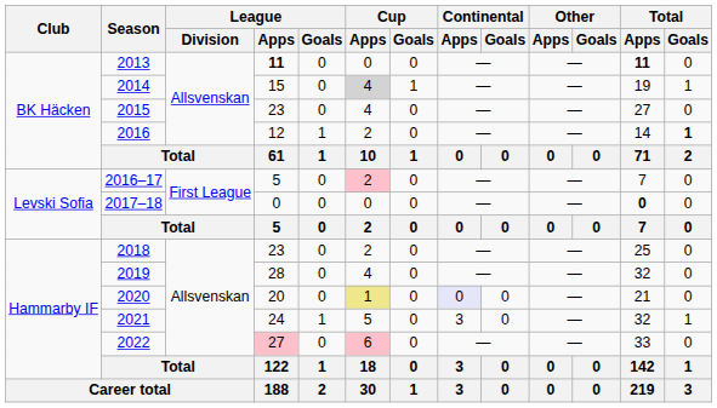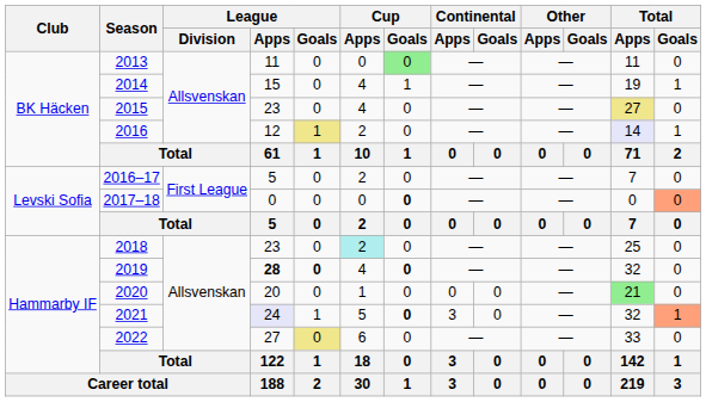2013 | League / Apps: bold -> normal
2013 | Cup / Goals: no background -> lightgreen background
2013 | Total / Apps: bold -> normal
2014 | Cup / Apps: lightgrey background -> no background
2015 | Total / Apps: no background -> khaki background
2016 | League / Goals: no background -> khaki background
2016 | Total / Apps: no background -> lavender background
2016 | Total / Goals: bold -> normal
2016–17 | Cup / Apps: pink background -> no background
2017–18 | Cup / Goals: normal -> bold
2017–18 | Total / Apps: bold -> normal
2017–18 | Total / Goals: no background -> lightsalmon background
2018 | Cup / Apps: no background -> paleturquoise background
2019 | League / Apps: normal -> bold
2019 | League / Goals: normal -> bold
2019 | Cup / Goals: normal -> bold
2020 | Cup / Apps: khaki background -> no background
2020 | Continental / Apps: lavender background -> no background
2020 | Total / Apps: no background -> lightgreen background
2021 | League / Apps: no background -> lavender background
2021 | Cup / Goals: normal -> bold
2021 | Total / Goals: no background -> lightsalmon background
2022 | League / Apps: pink background -> no background
2022 | League / Goals: no background -> khaki background
2022 | Cup / Apps: pink background -> no background
